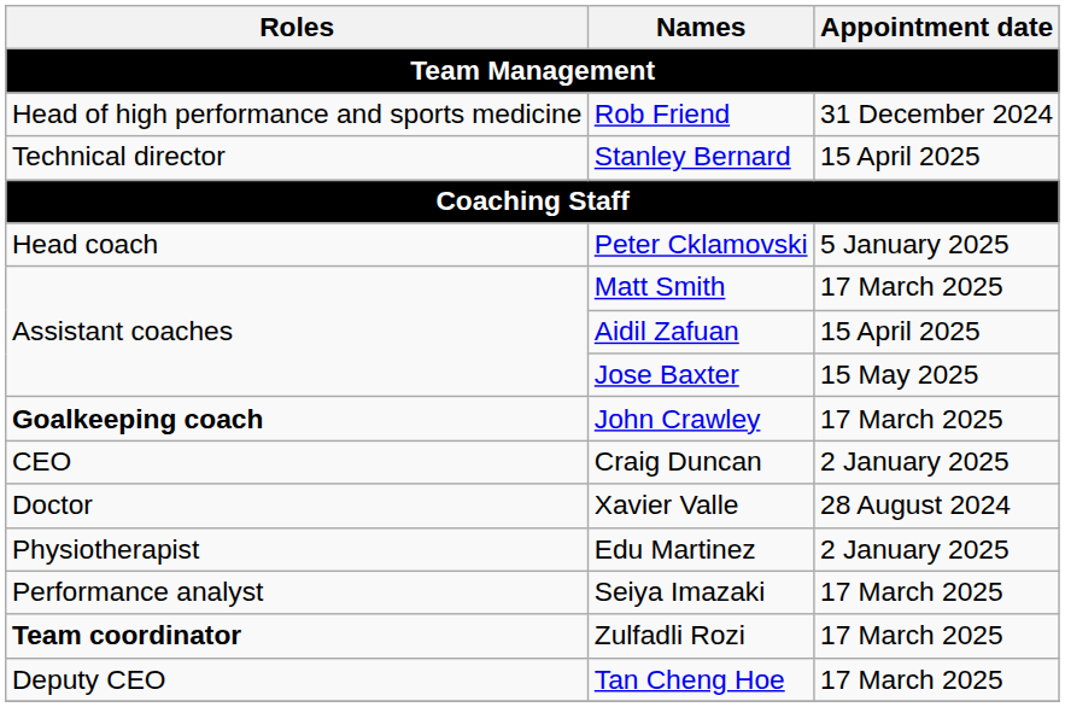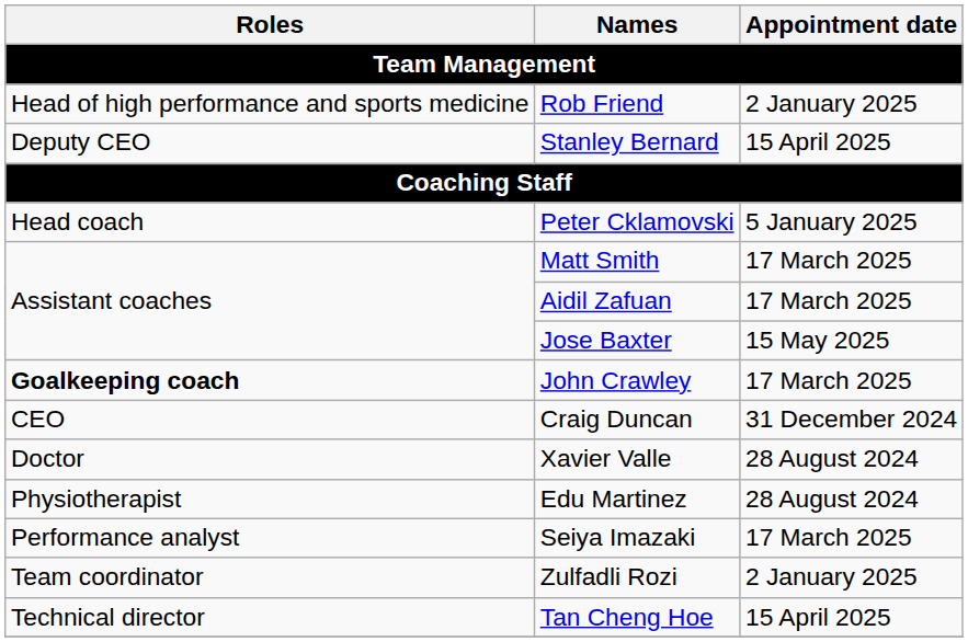Rob Friend | Appointment date: 31 December 2024 -> 2 January 2025
Stanley Bernard | Roles: Technical director -> Deputy CEO
Aidil Zafuan | Appointment date: 15 April 2025 -> 17 March 2025
Craig Duncan | Appointment date: 2 January 2025 -> 31 December 2024
Edu Martinez | Appointment date: 2 January 2025 -> 28 August 2024
Zulfadli Rozi | Roles: bold -> normal
Zulfadli Rozi | Appointment date: 17 March 2025 -> 2 January 2025
Tan Cheng Hoe | Roles: Deputy CEO -> Technical director
Tan Cheng Hoe | Appointment date: 17 March 2025 -> 15 April 2025
